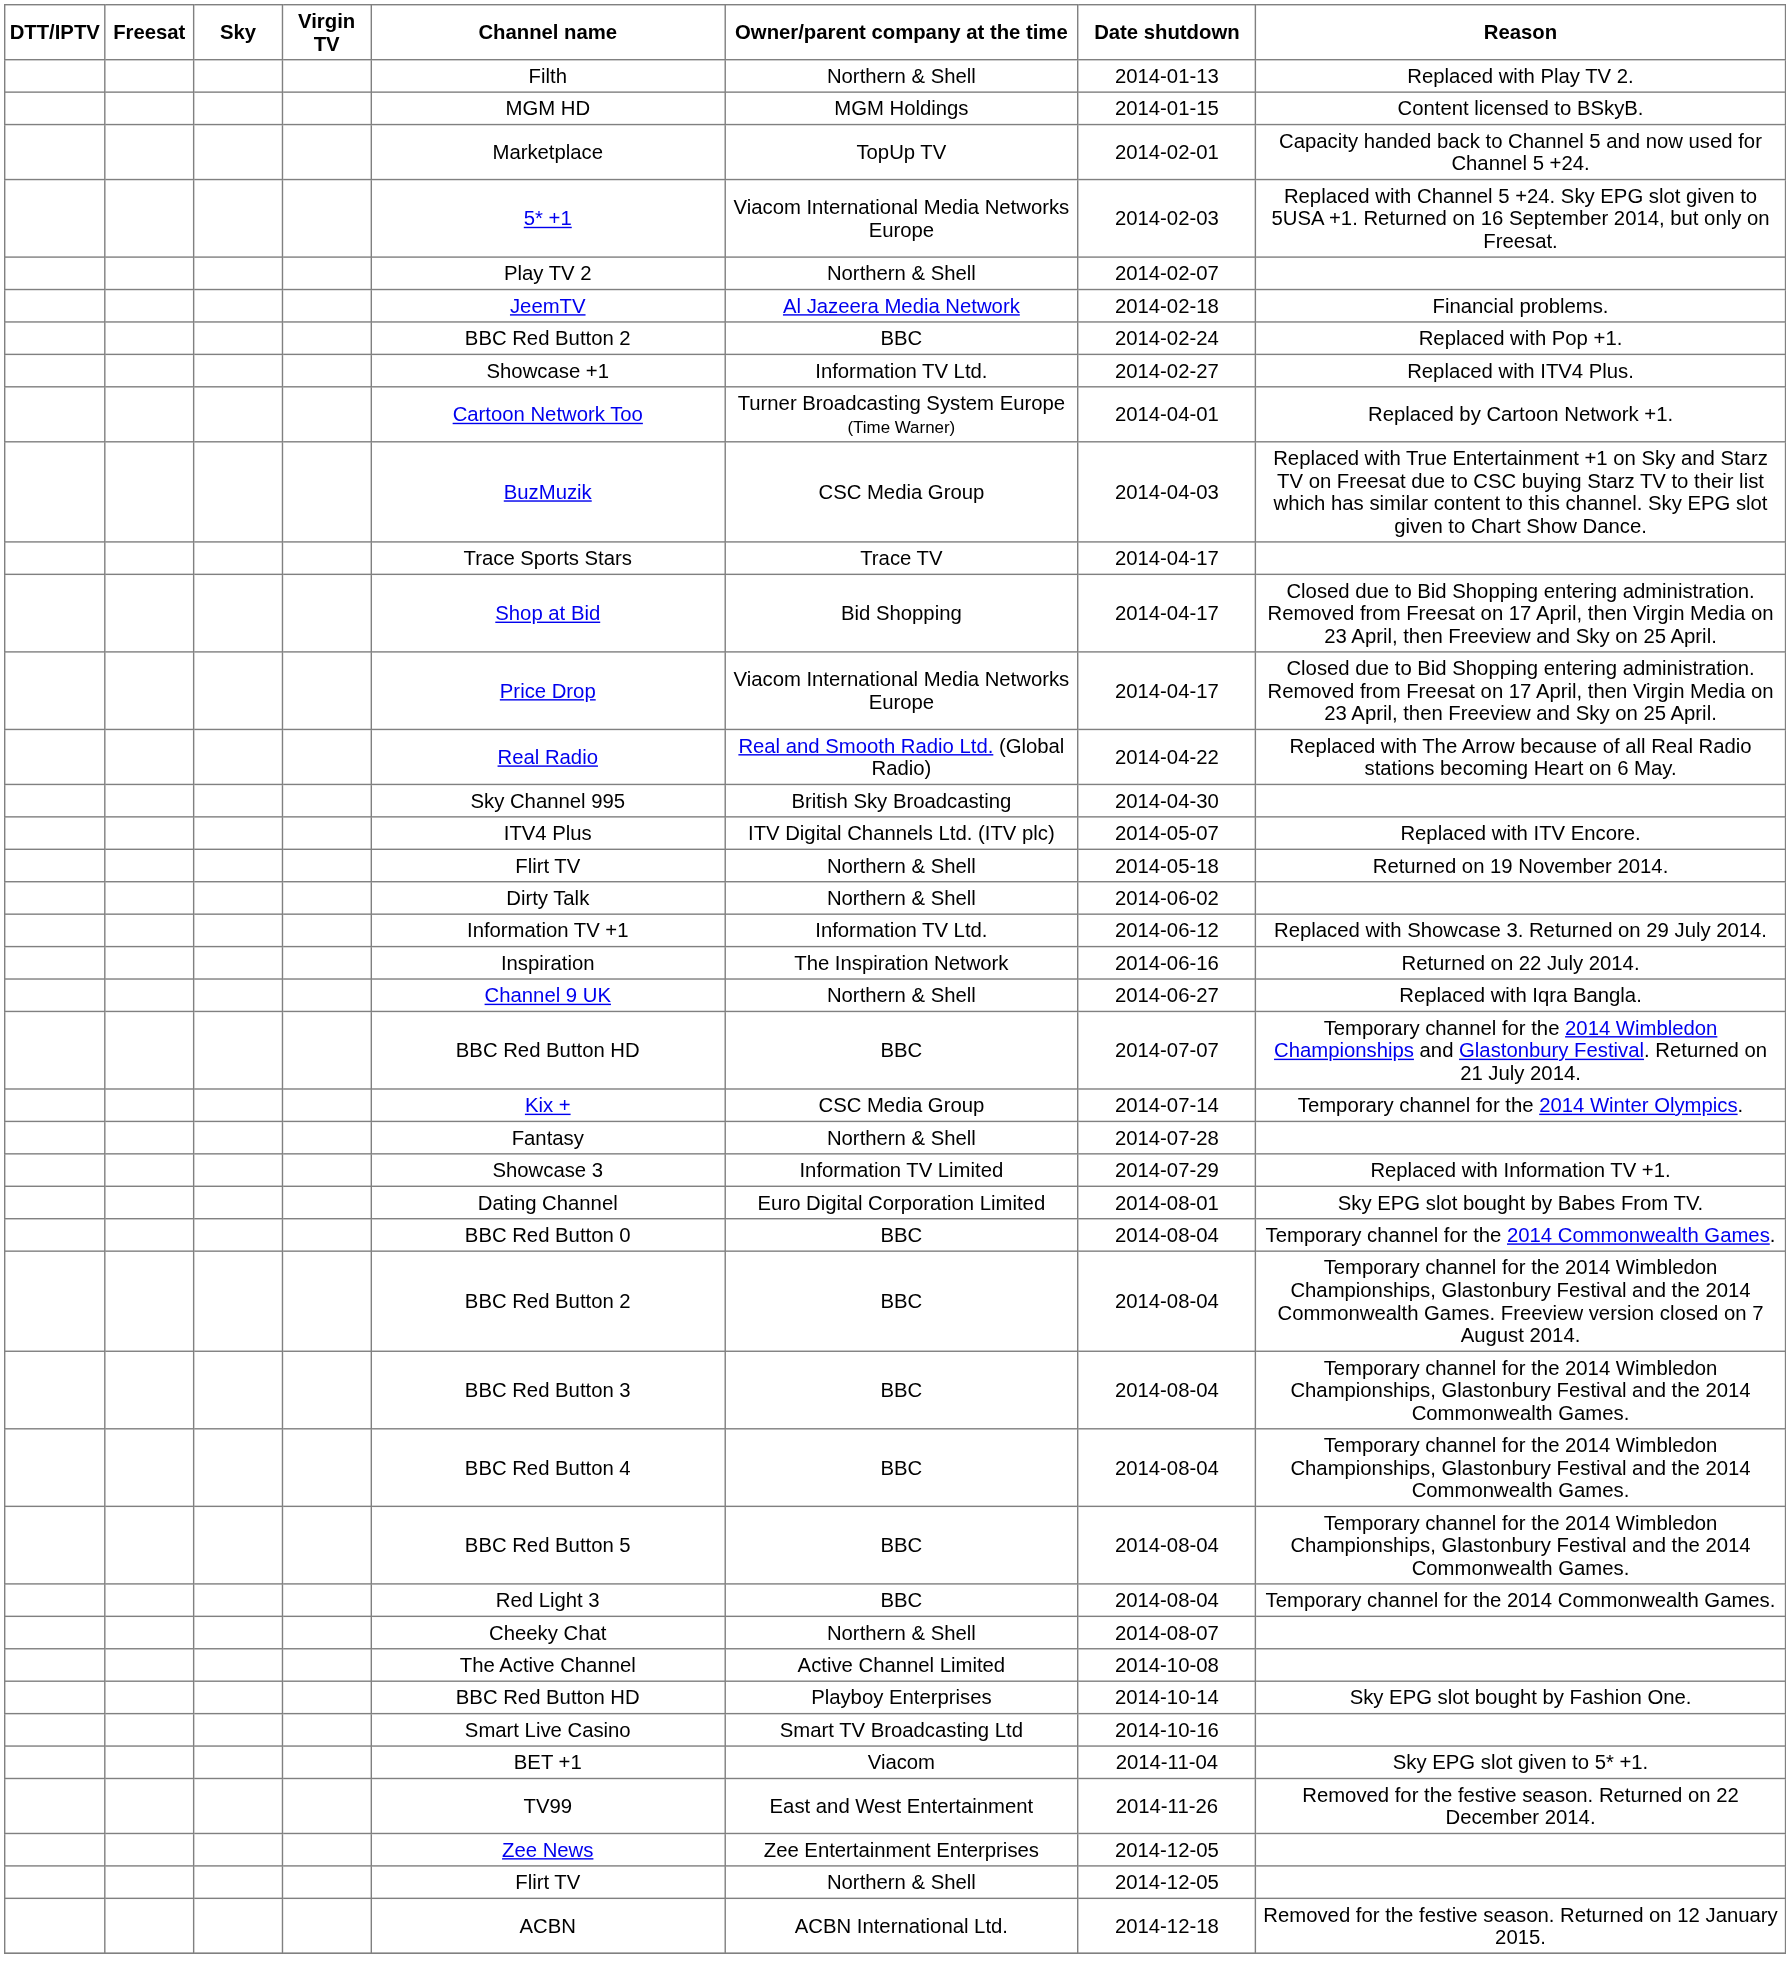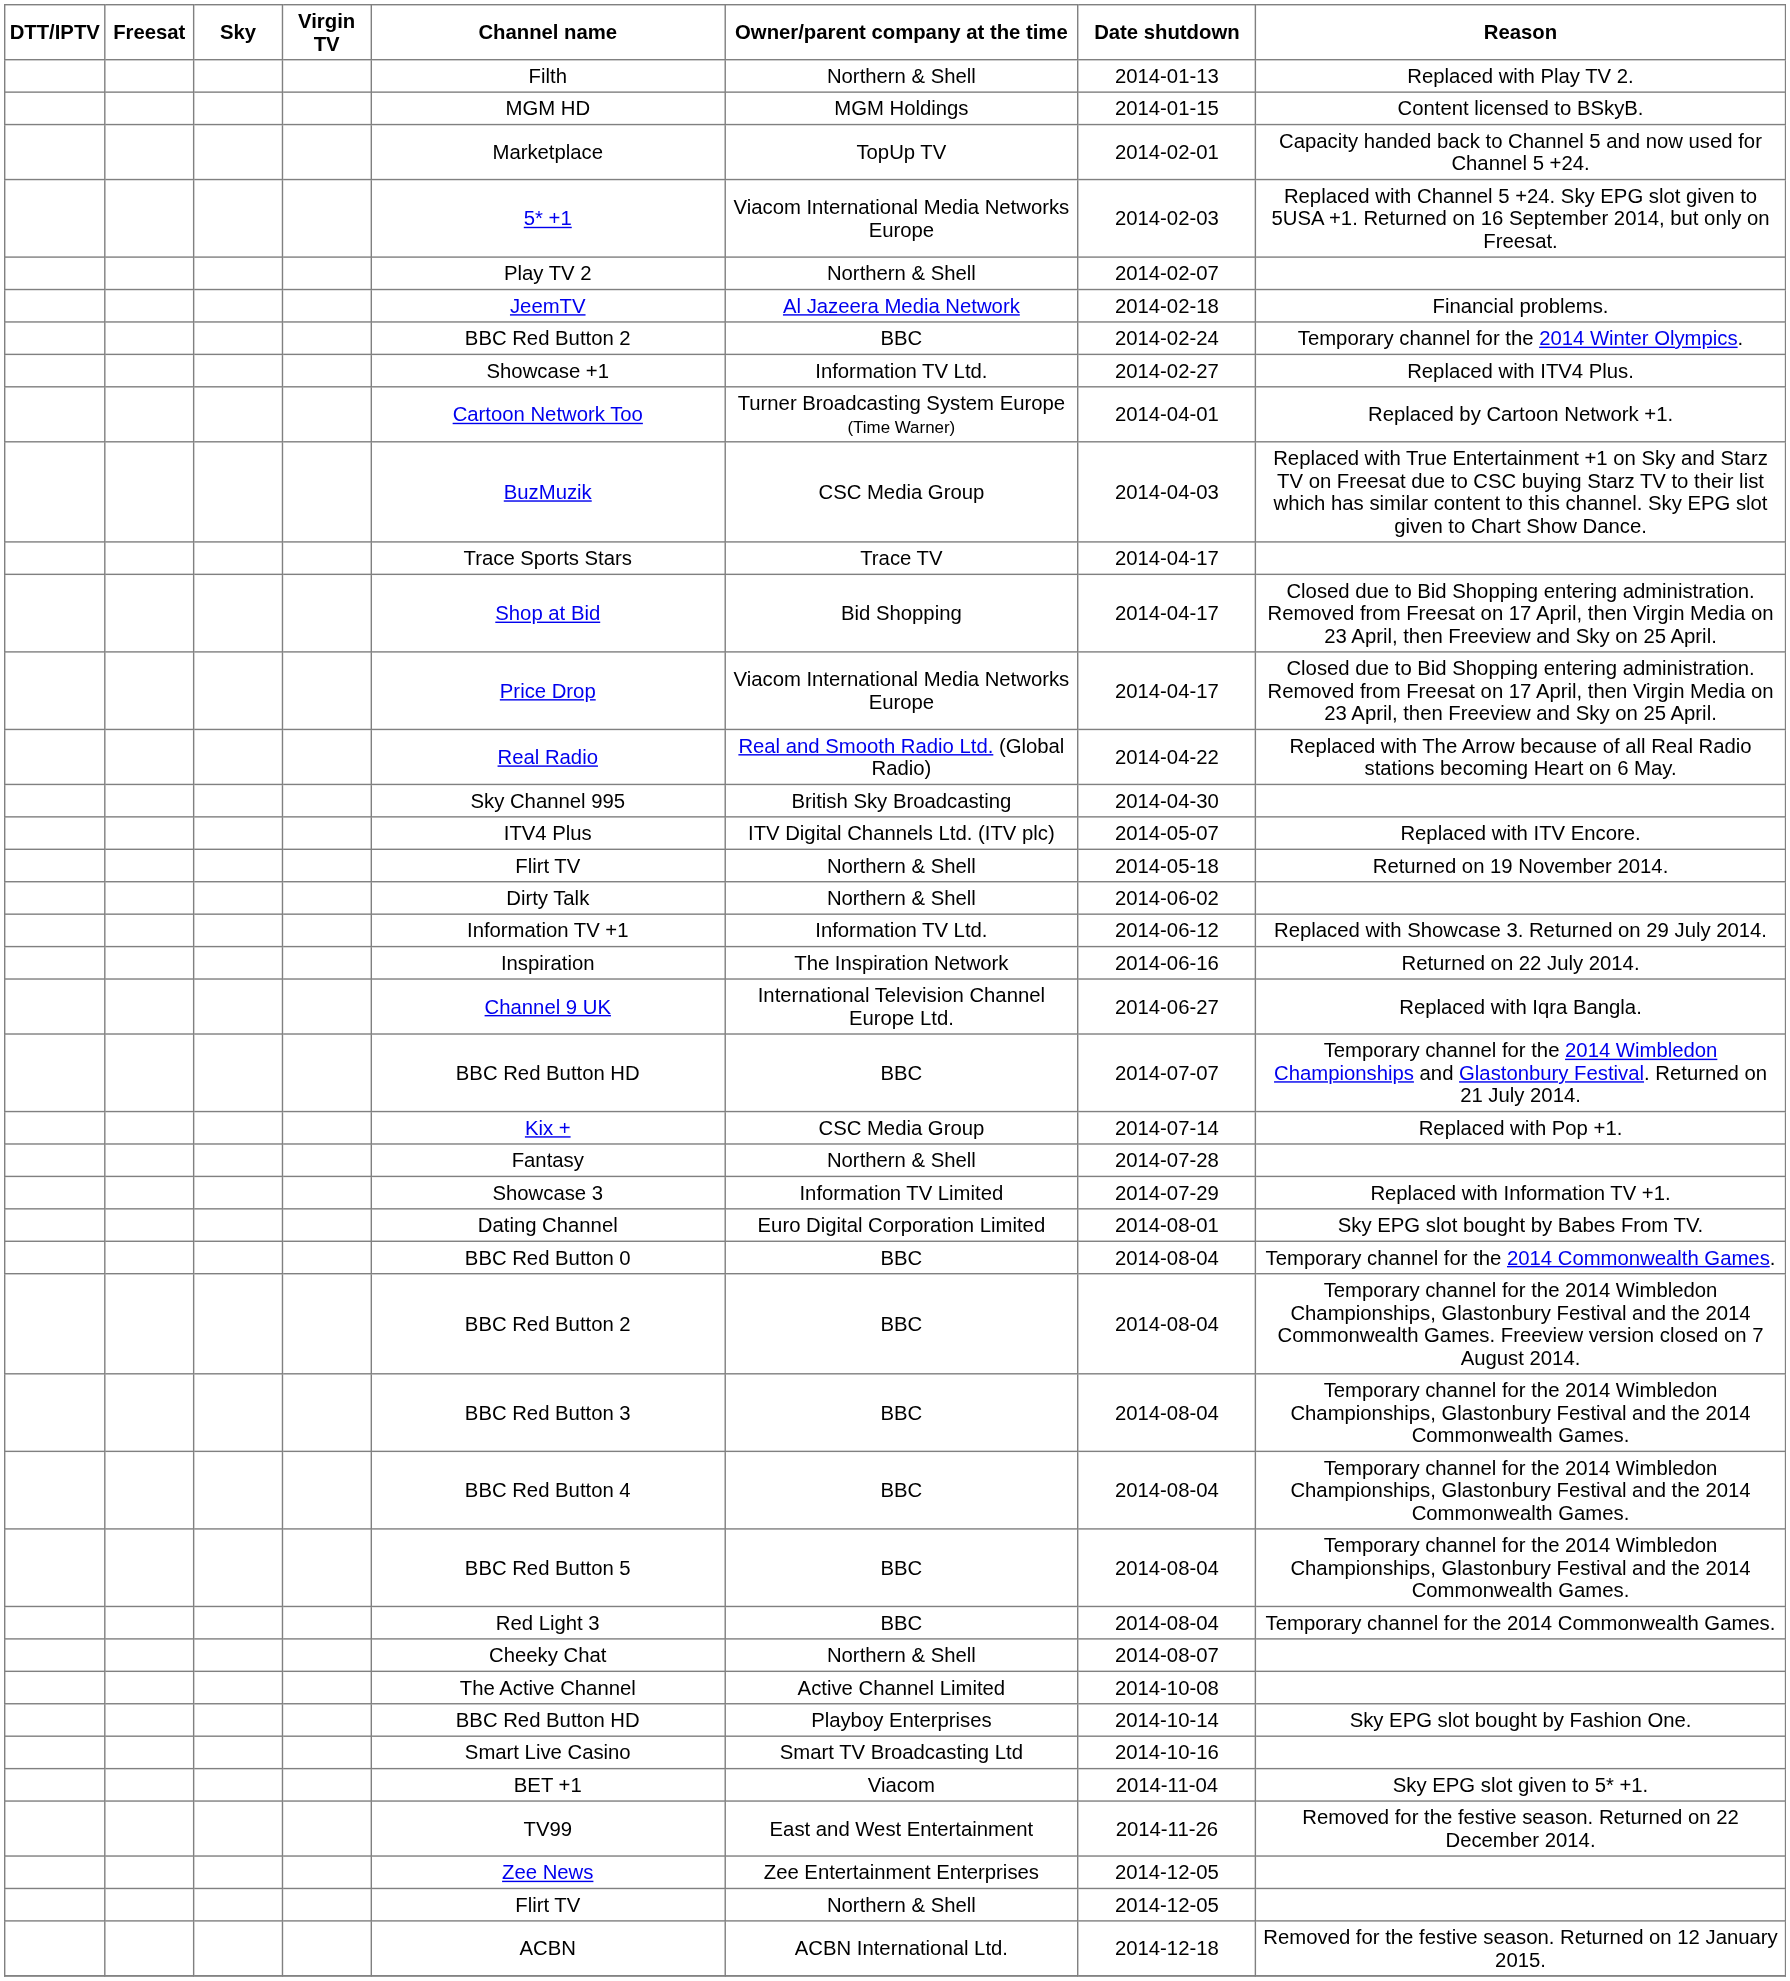row 8 | Reason: Replaced with Pop +1. -> Temporary channel for the 2014 Winter Olympics.
row 22 | Owner/parent company at the time: Northern & Shell -> International Television Channel Europe Ltd.
row 24 | Reason: Temporary channel for the 2014 Winter Olympics. -> Replaced with Pop +1.
